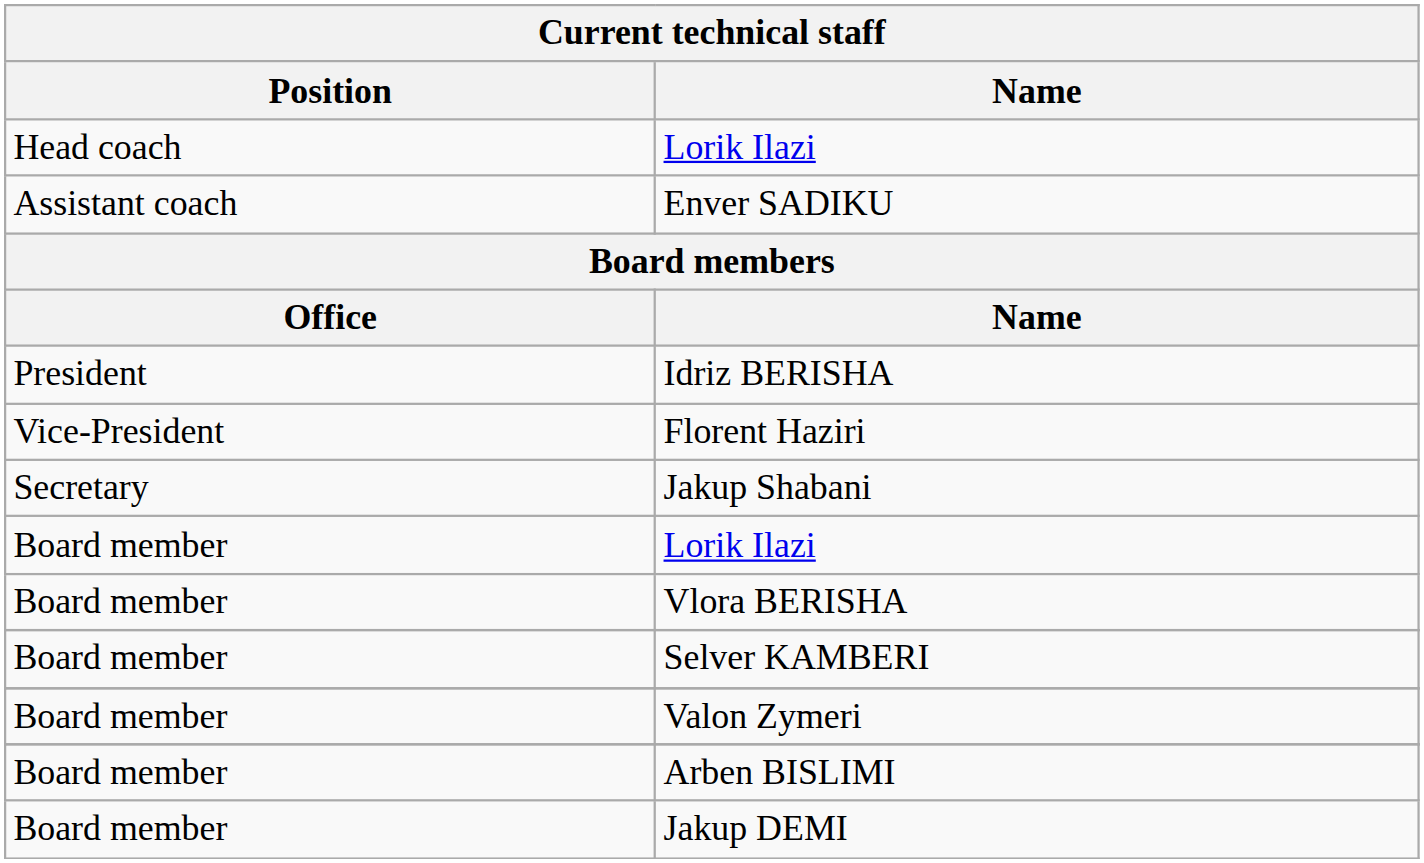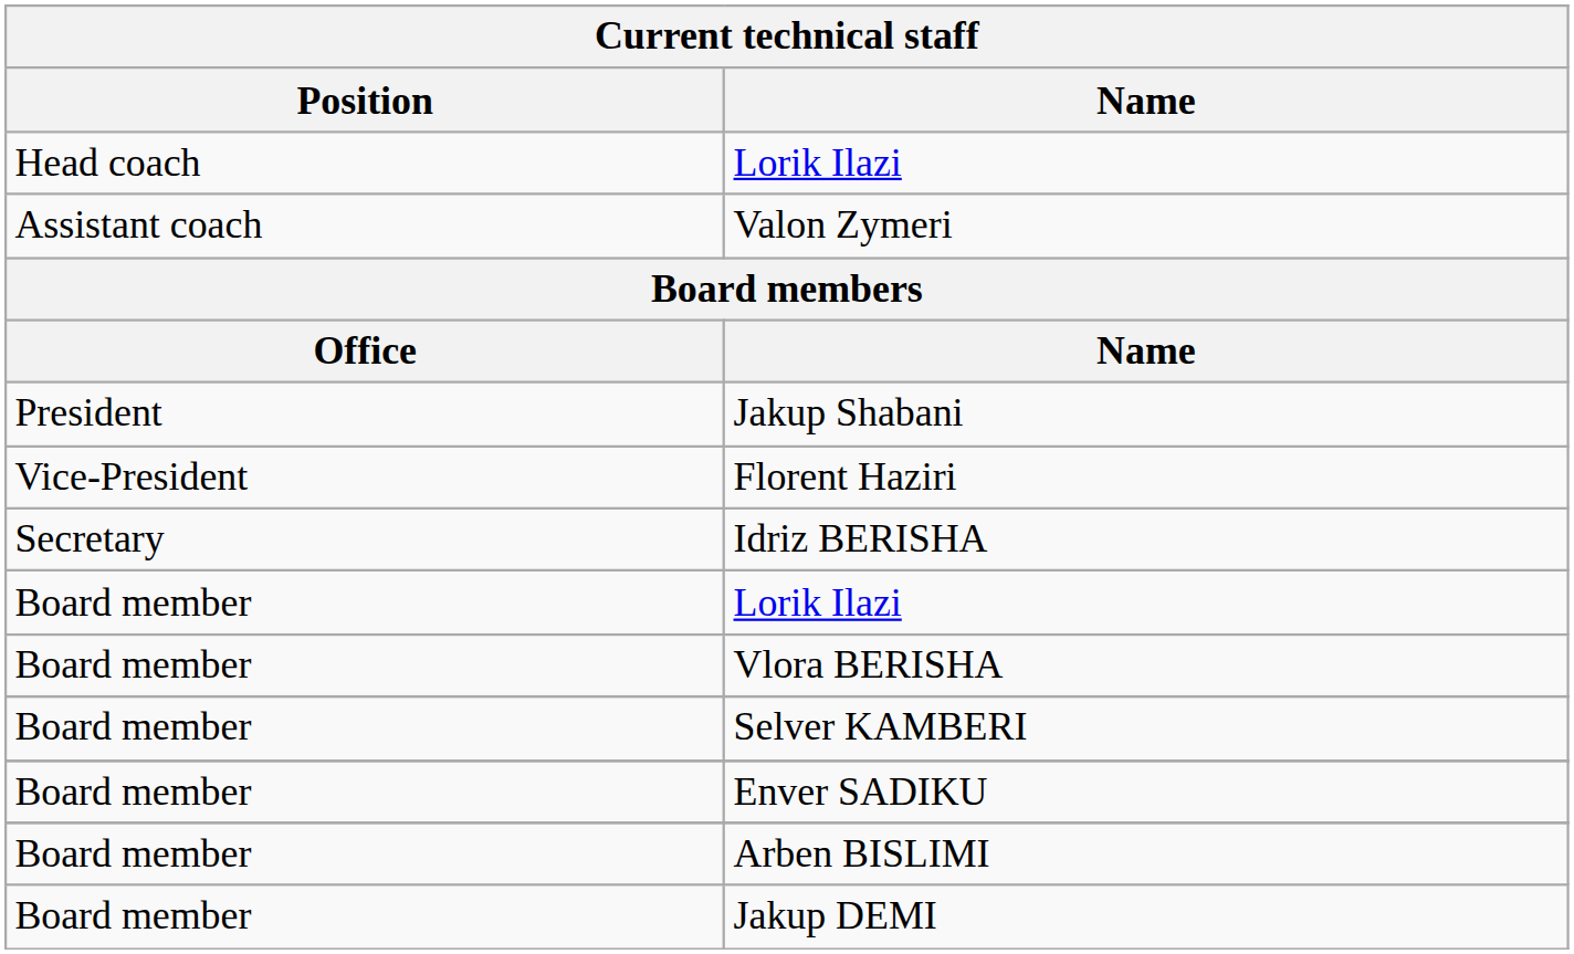row 4 | Name: Enver SADIKU -> Valon Zymeri
row 7 | Name: Idriz BERISHA -> Jakup Shabani
row 9 | Name: Jakup Shabani -> Idriz BERISHA
row 13 | Name: Valon Zymeri -> Enver SADIKU
